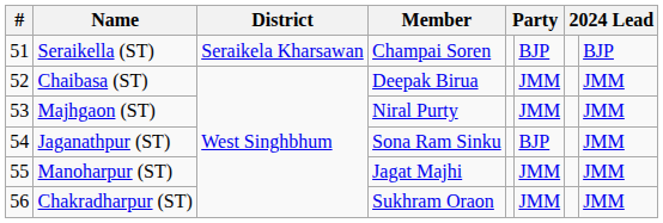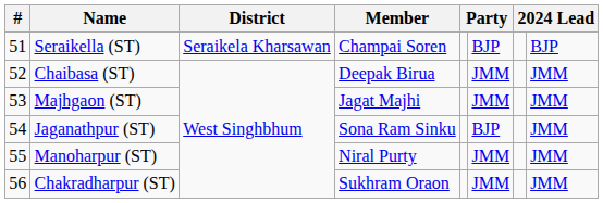Majhgaon (ST) | Member: Niral Purty -> Jagat Majhi
Manoharpur (ST) | Member: Jagat Majhi -> Niral Purty
